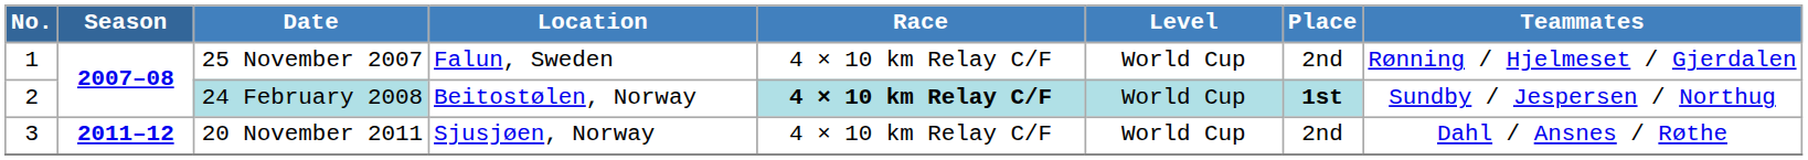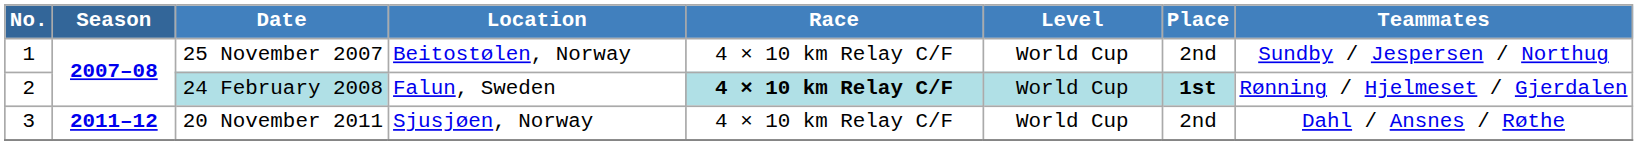25 November 2007 | Location: Falun, Sweden -> Beitostølen, Norway
25 November 2007 | Teammates: Rønning / Hjelmeset / Gjerdalen -> Sundby / Jespersen / Northug
24 February 2008 | Location: Beitostølen, Norway -> Falun, Sweden
24 February 2008 | Teammates: Sundby / Jespersen / Northug -> Rønning / Hjelmeset / Gjerdalen
